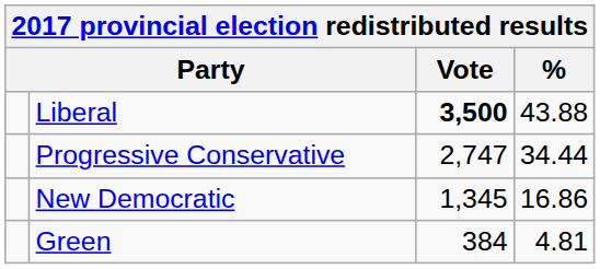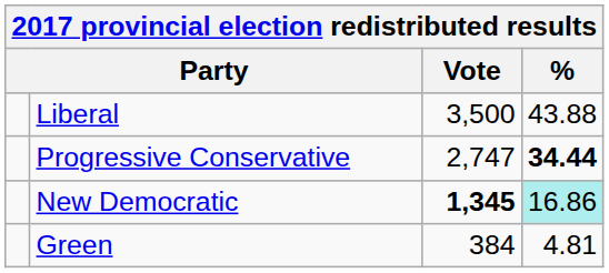Liberal | Vote: bold -> normal
Progressive Conservative | %: normal -> bold
New Democratic | Vote: normal -> bold
New Democratic | %: no background -> paleturquoise background
